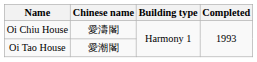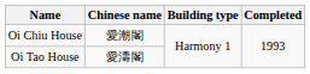Oi Chiu House | Chinese name: 愛濤閣 -> 愛潮閣
Oi Tao House | Chinese name: 愛潮閣 -> 愛濤閣
